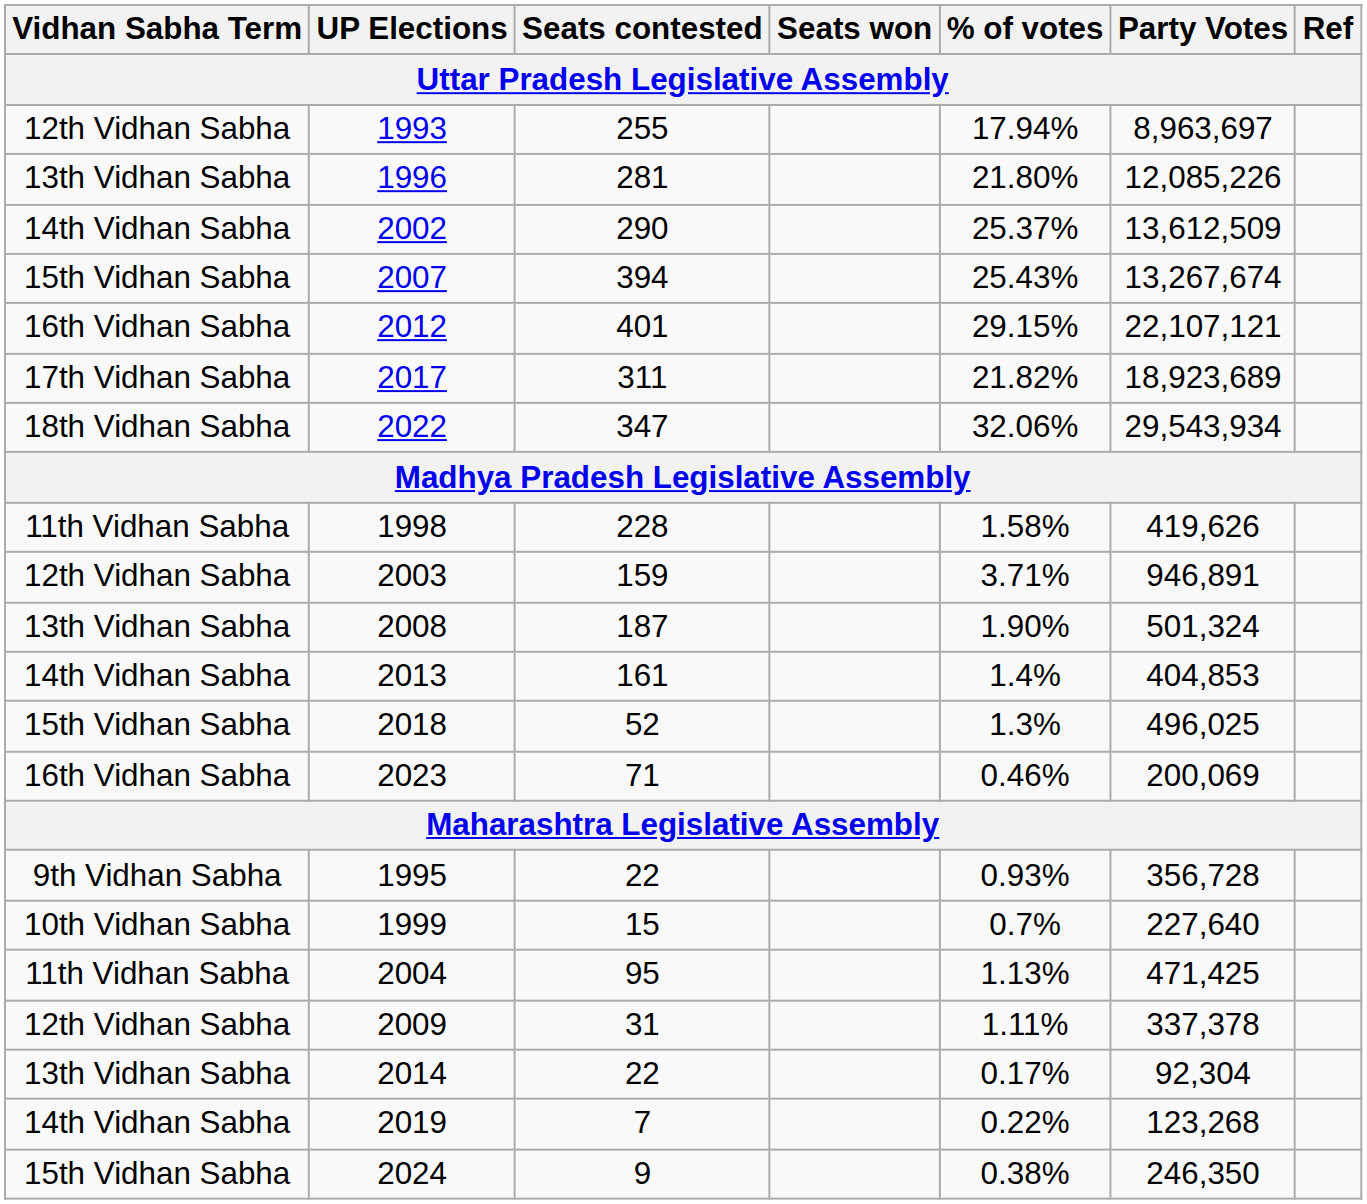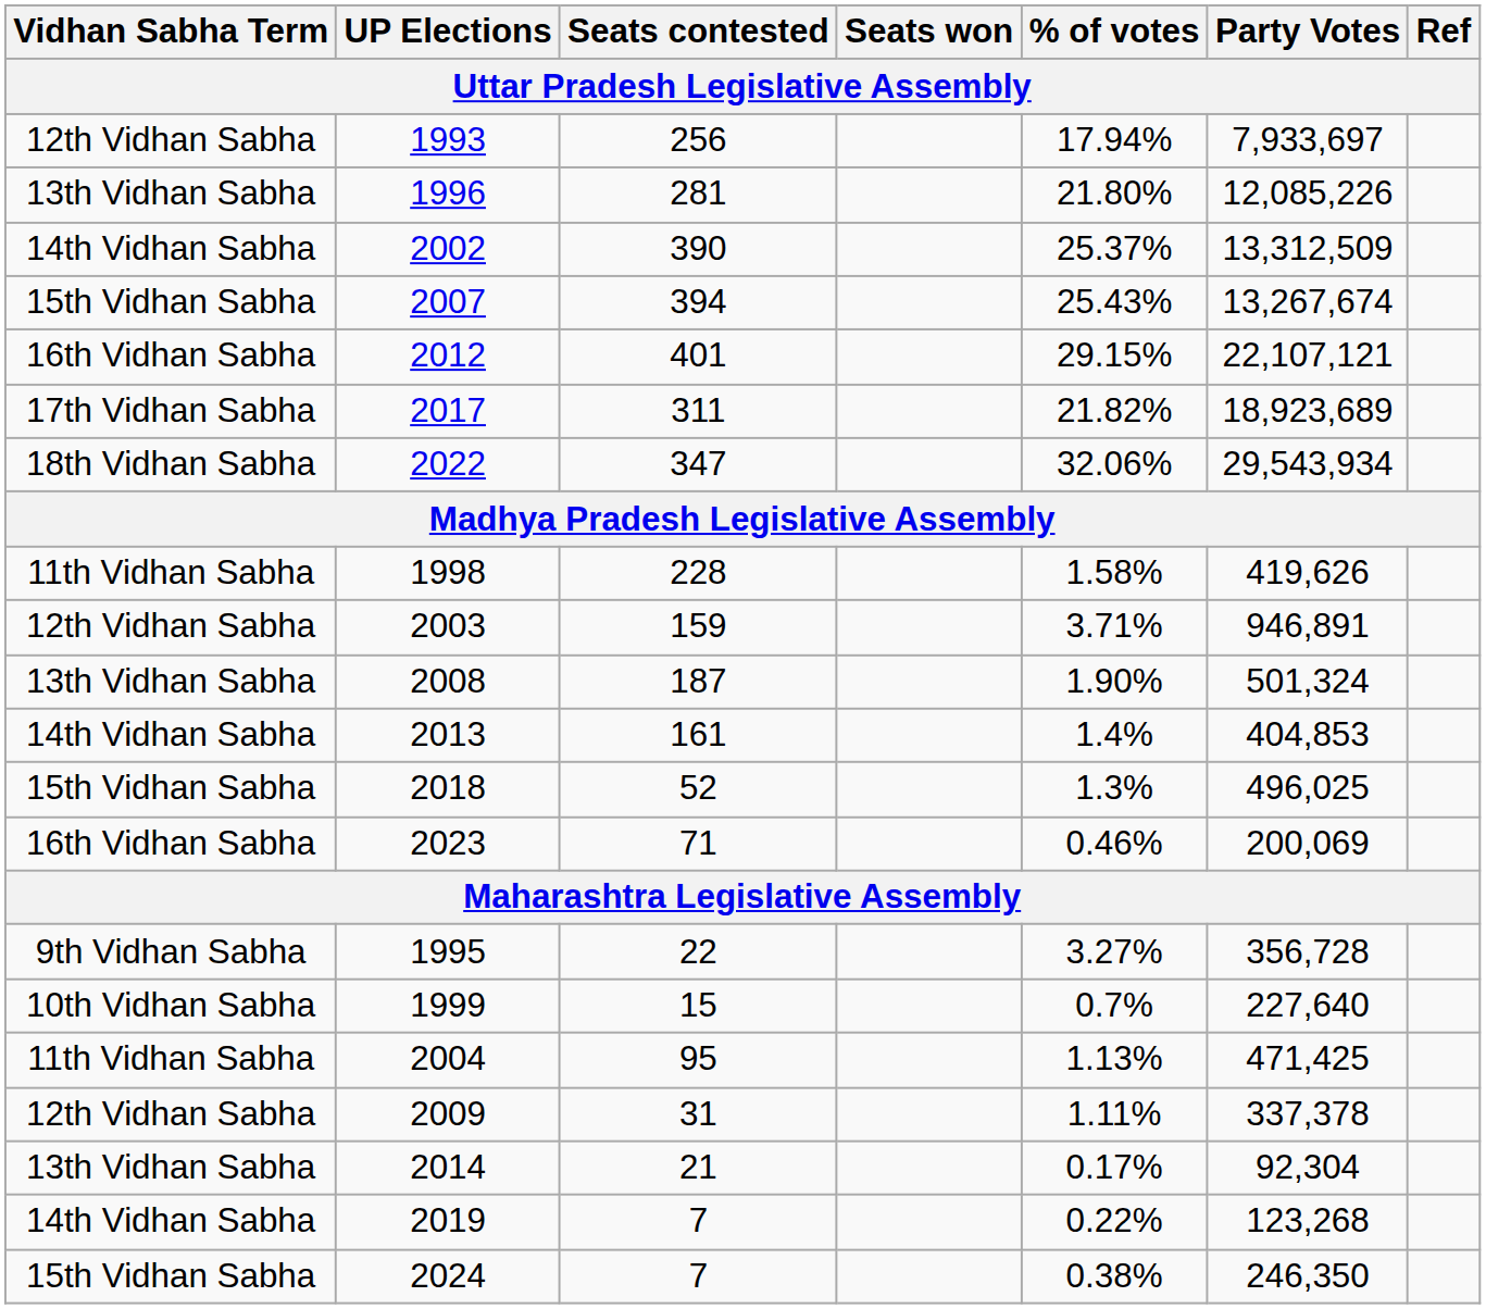1993 | Seats contested: 255 -> 256
1993 | Party Votes: 8,963,697 -> 7,933,697
2002 | Seats contested: 290 -> 390
2002 | Party Votes: 13,612,509 -> 13,312,509
1995 | % of votes: 0.93% -> 3.27%
2014 | Seats contested: 22 -> 21
2024 | Seats contested: 9 -> 7
